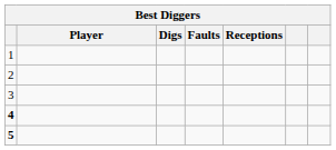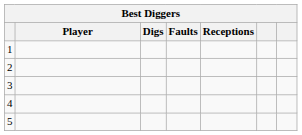4 | column 1: bold -> normal
5 | column 1: bold -> normal
